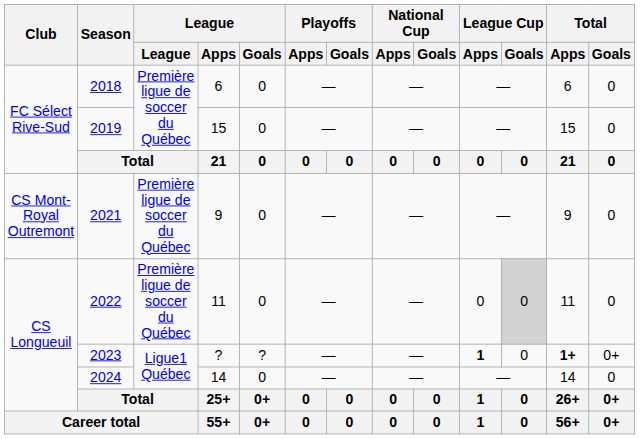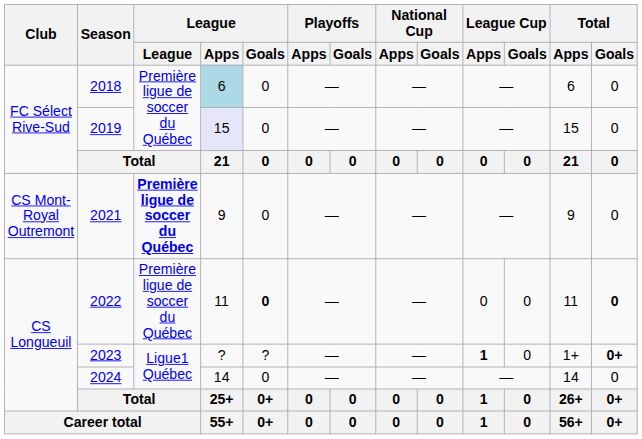2018 | League / Apps: no background -> lightblue background
2019 | League / Apps: no background -> lavender background
2021 | League: normal -> bold
2022 | League / Goals: normal -> bold
2022 | League Cup / Goals: lightgrey background -> no background
2022 | Total / Goals: normal -> bold
2023 | Total / Apps: bold -> normal
2023 | Total / Goals: normal -> bold
